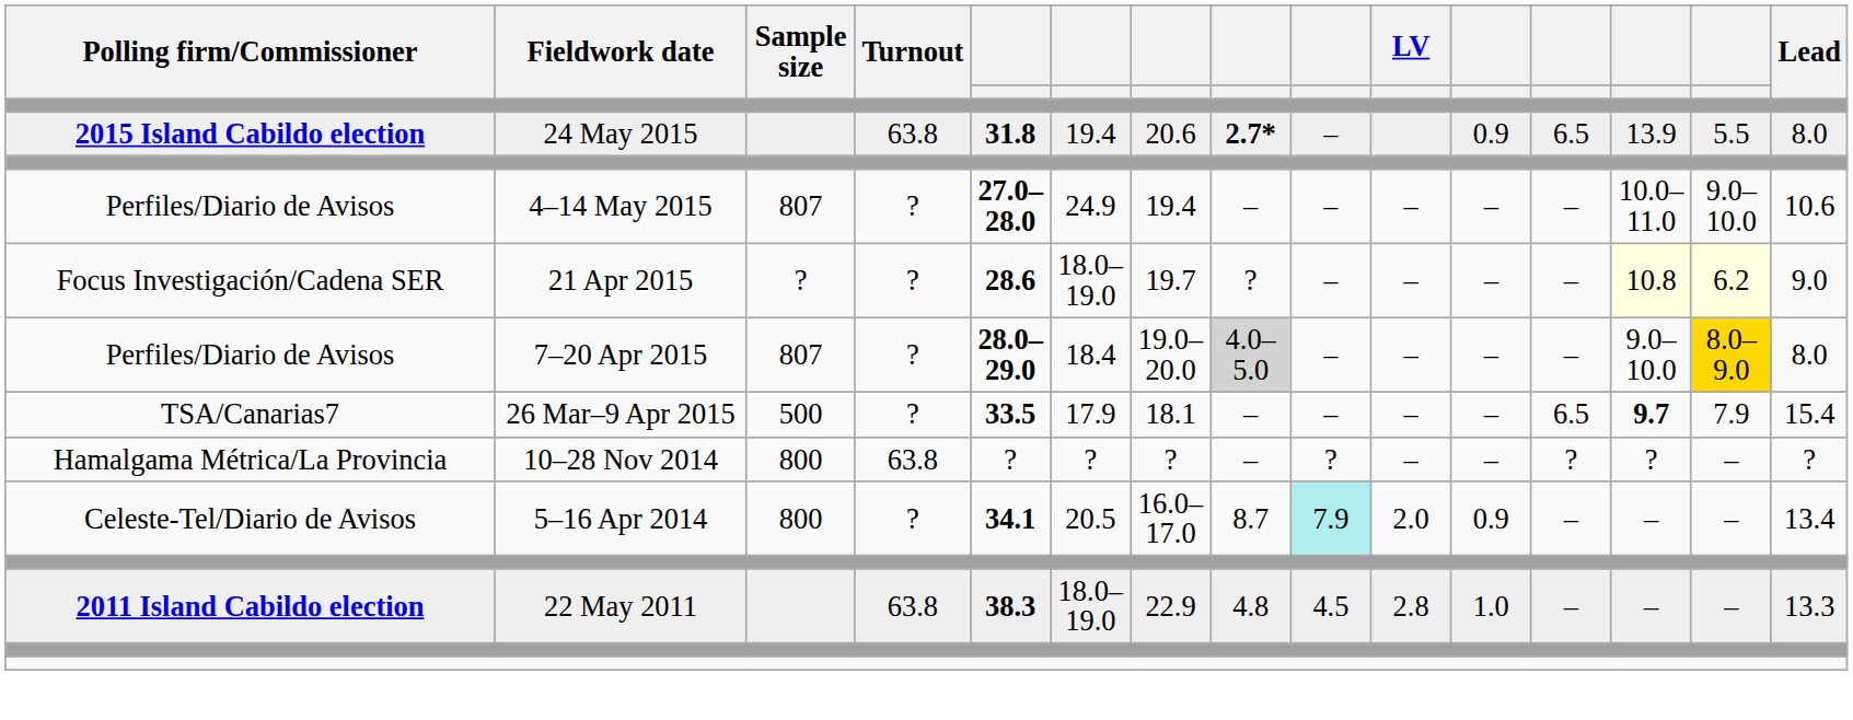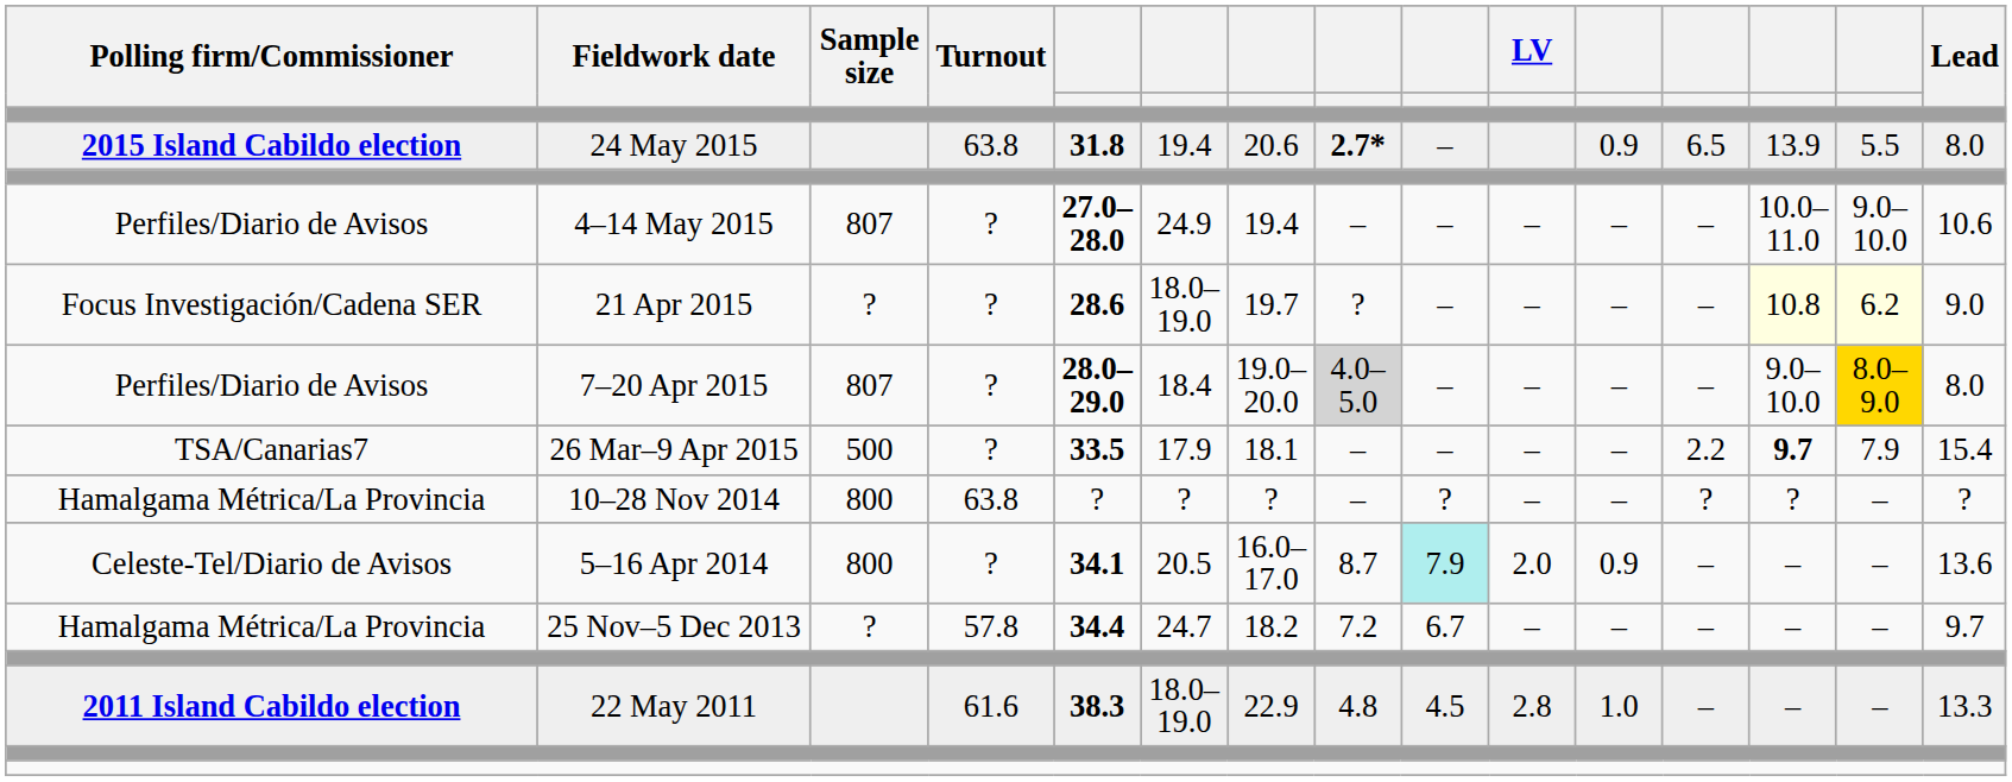26 Mar–9 Apr 2015 | column 12: 6.5 -> 2.2
5–16 Apr 2014 | Lead: 13.4 -> 13.6
+ row: Hamalgama Métrica/La Provincia | 25 Nov–5 Dec 2013 | ? | 57.8 | 34.4 | 24.7 | 18.2 | 7.2 | 6.7 | – | – | – | – | – | 9.7
22 May 2011 | Turnout: 63.8 -> 61.6
